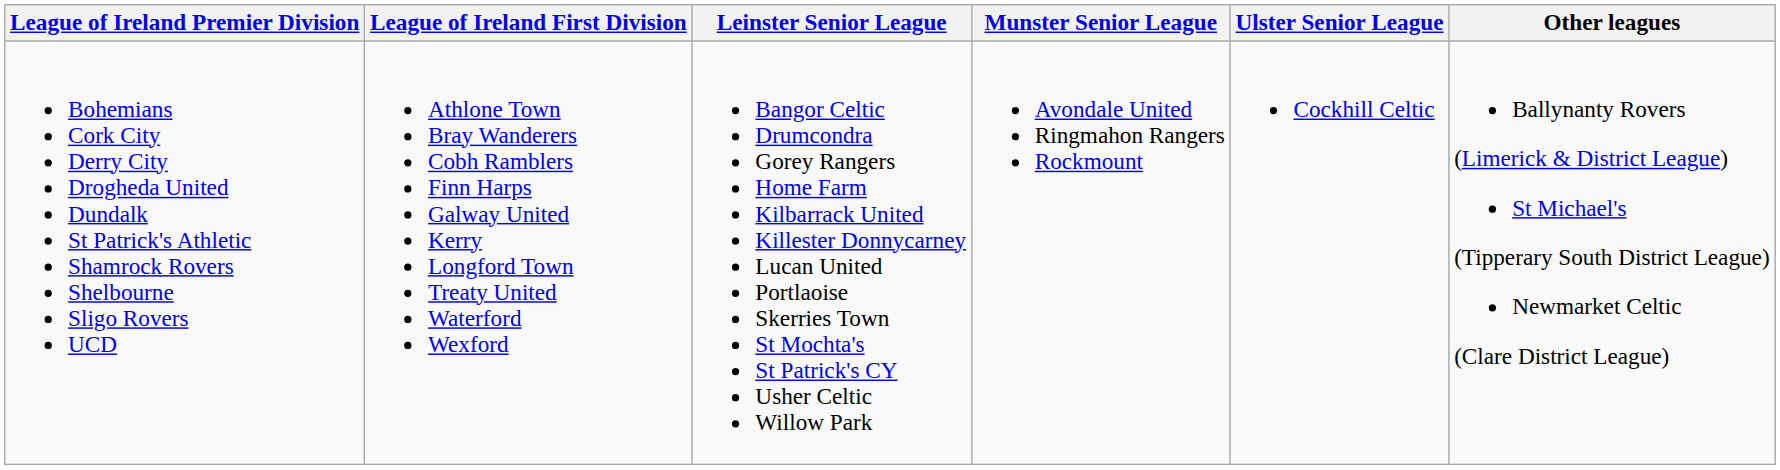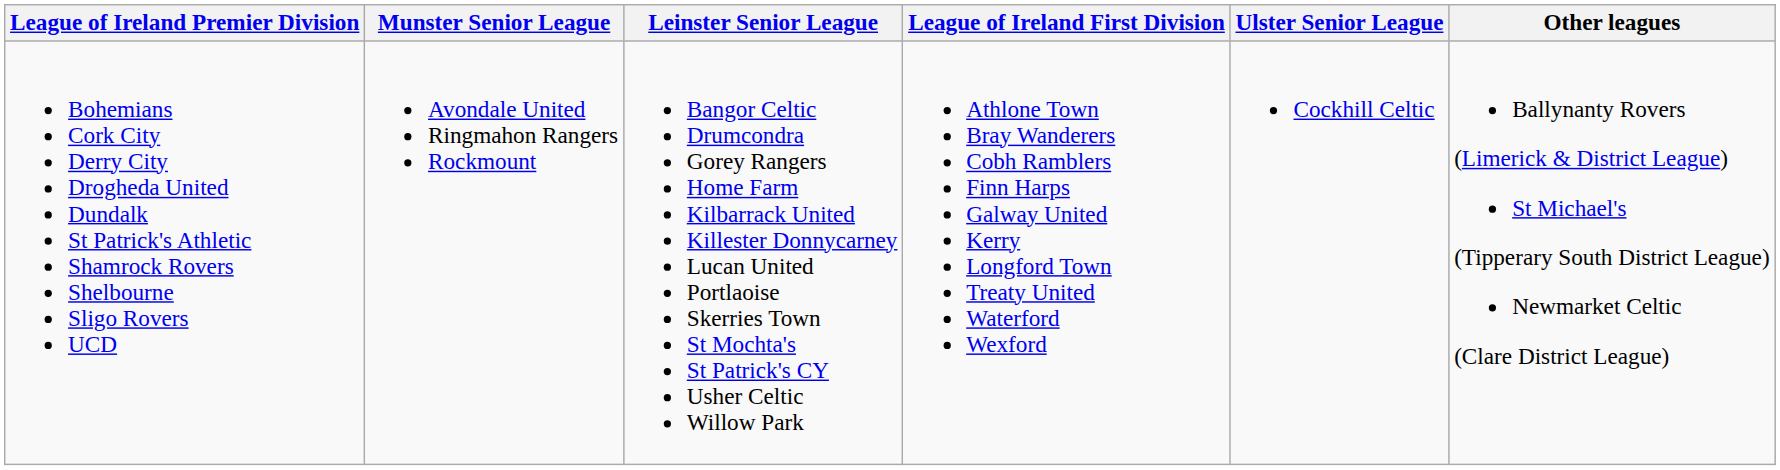columns swapped: League of Ireland First Division <-> Munster Senior League
